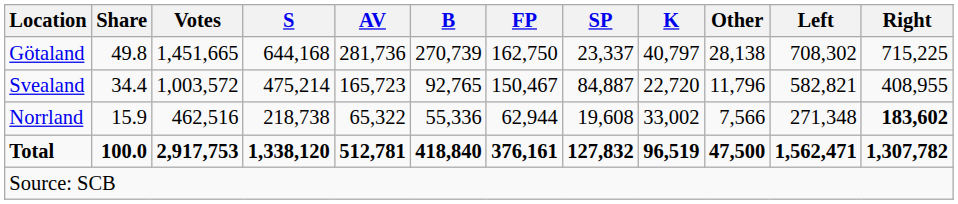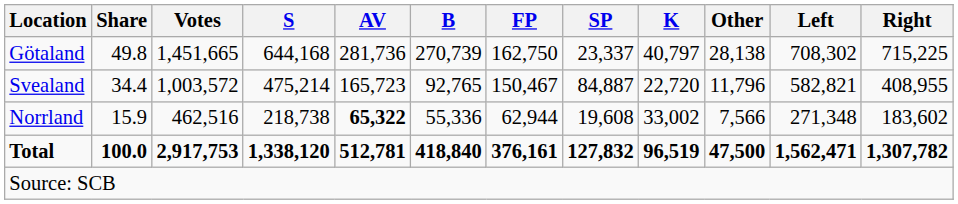Norrland | AV: normal -> bold
Norrland | Right: bold -> normal
